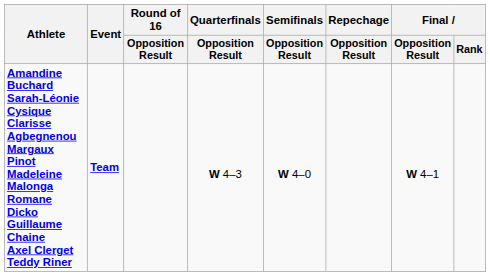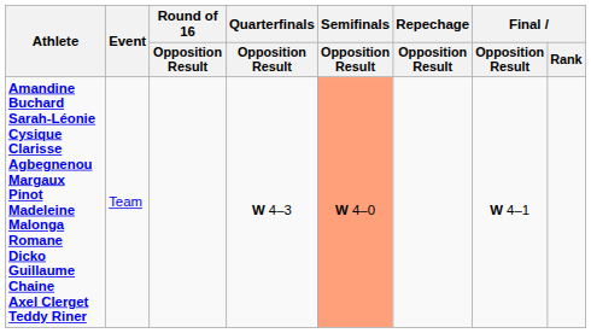row 3 | Event: bold -> normal
row 3 | Semifinals / Opposition Result: no background -> lightsalmon background
